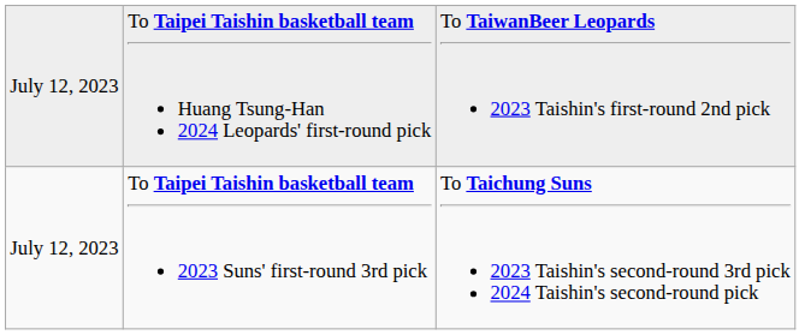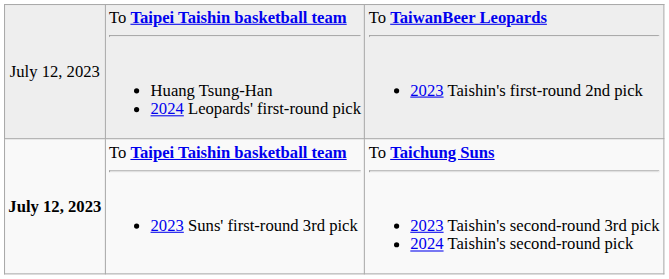row 2 | column 1: normal -> bold
